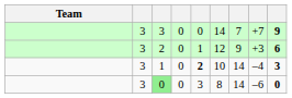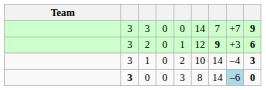row 3 | column 7: normal -> bold
row 4 | column 5: bold -> normal
row 5 | column 2: normal -> bold
row 5 | column 3: lightgreen background -> no background
row 5 | column 8: no background -> lightblue background
